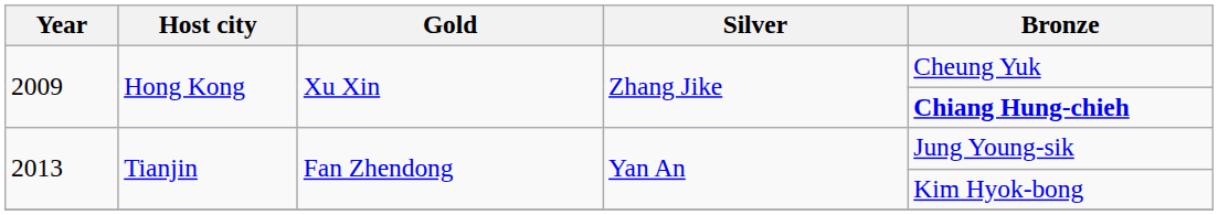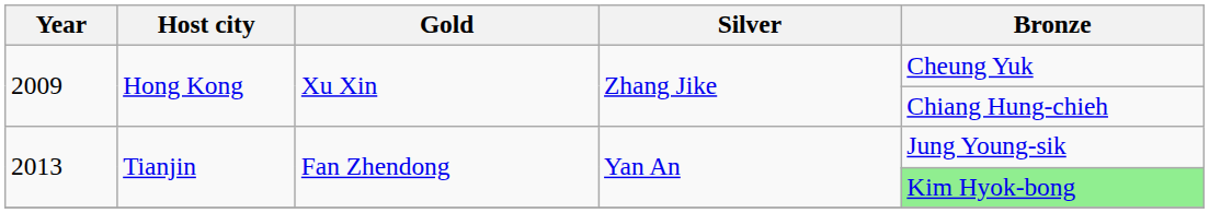row 3 | Bronze: bold -> normal
row 5 | Bronze: no background -> lightgreen background
